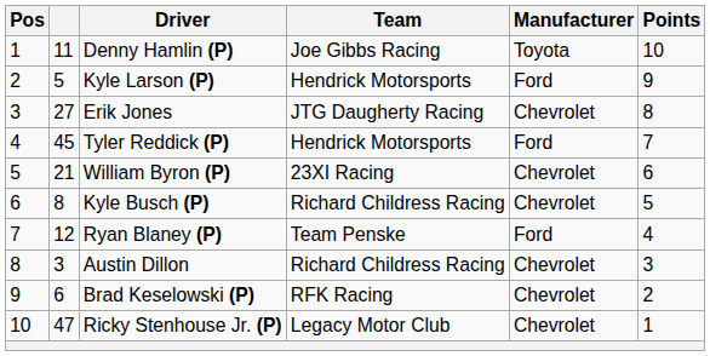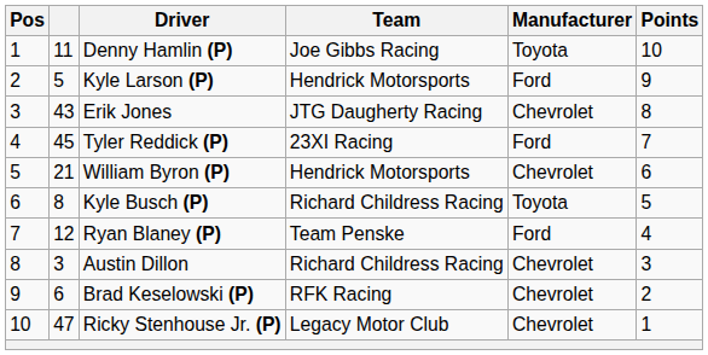Erik Jones | column 2: 27 -> 43
Tyler Reddick (P) | Team: Hendrick Motorsports -> 23XI Racing
William Byron (P) | Team: 23XI Racing -> Hendrick Motorsports
Kyle Busch (P) | Manufacturer: Chevrolet -> Toyota
